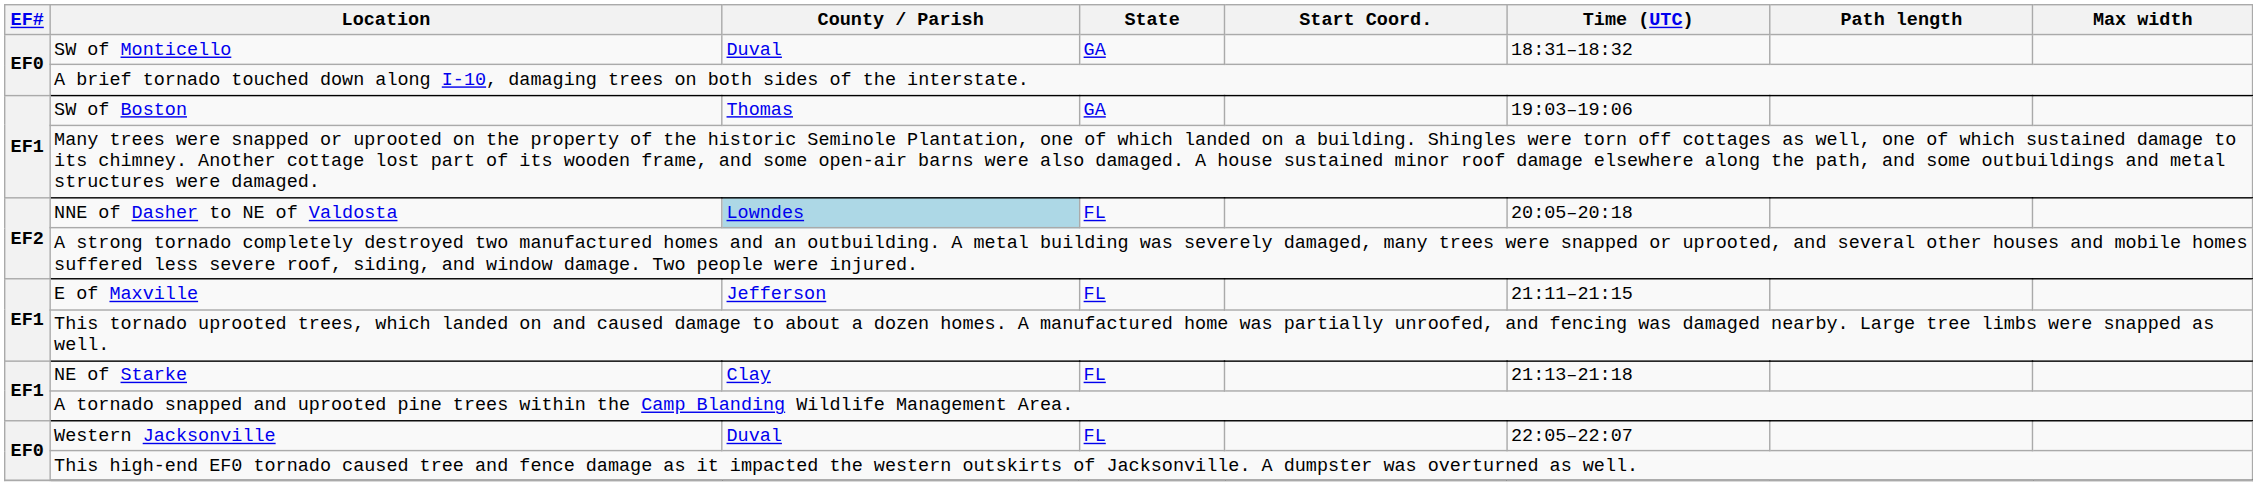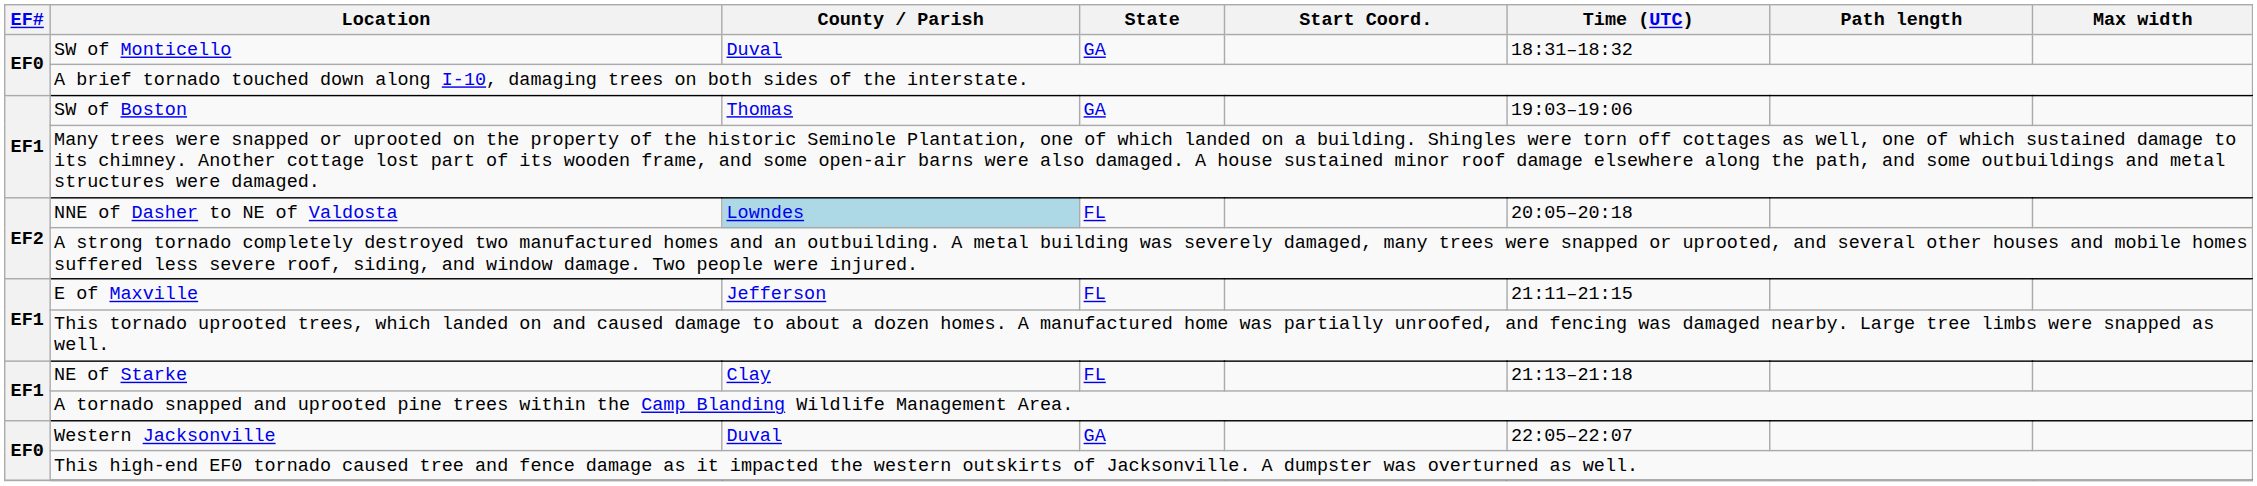Western Jacksonville | State: FL -> GA
